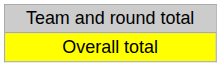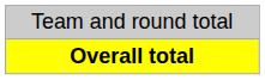row 2 | column 1: normal -> bold
